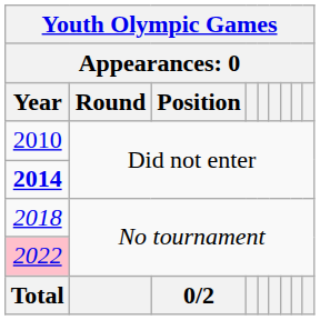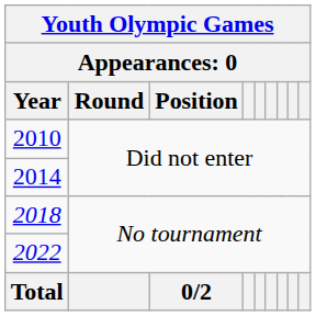2014 | Year: bold -> normal
2022 | Year: pink background -> no background
